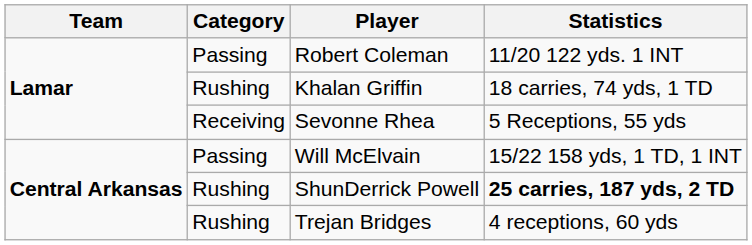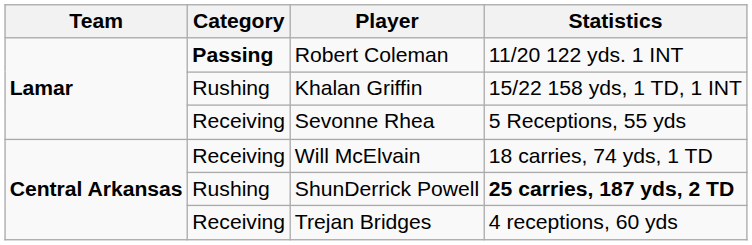Robert Coleman | Category: normal -> bold
Khalan Griffin | Statistics: 18 carries, 74 yds, 1 TD -> 15/22 158 yds, 1 TD, 1 INT
Will McElvain | Category: Passing -> Receiving
Will McElvain | Statistics: 15/22 158 yds, 1 TD, 1 INT -> 18 carries, 74 yds, 1 TD
Trejan Bridges | Category: Rushing -> Receiving
